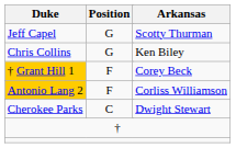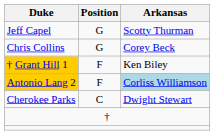Chris Collins | Arkansas: Ken Biley -> Corey Beck
† Grant Hill 1 | Arkansas: Corey Beck -> Ken Biley
Antonio Lang 2 | Arkansas: no background -> lightblue background
